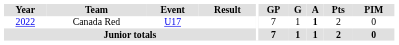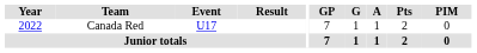Canada Red | A: bold -> normal
